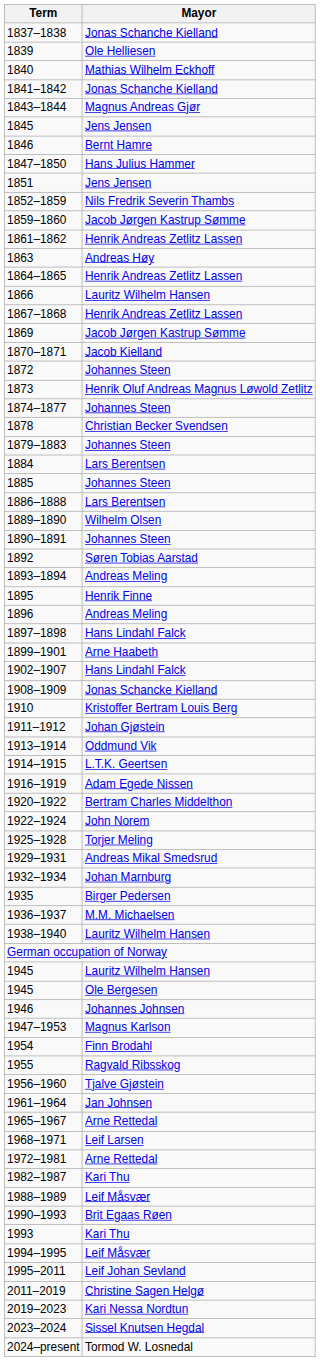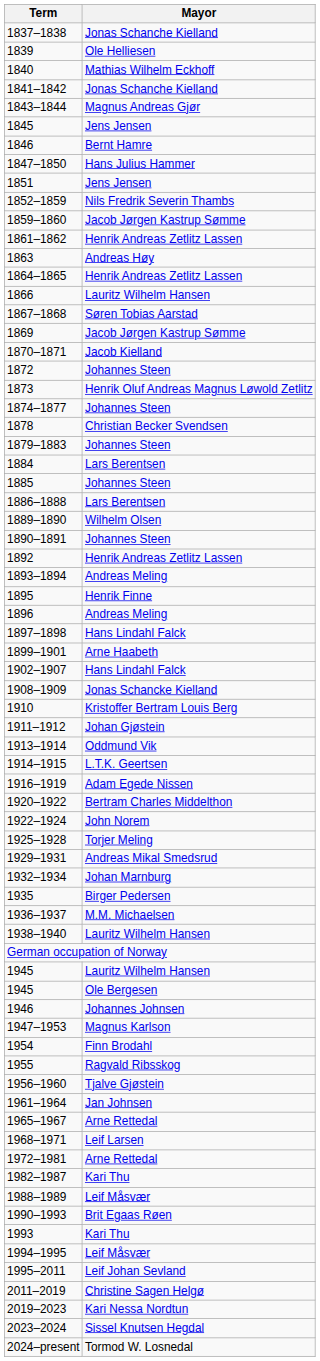row 17 | Mayor: Henrik Andreas Zetlitz Lassen -> Søren Tobias Aarstad
row 30 | Mayor: Søren Tobias Aarstad -> Henrik Andreas Zetlitz Lassen
